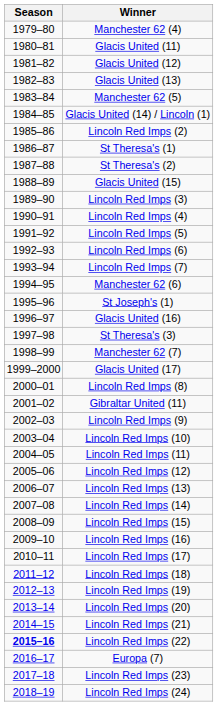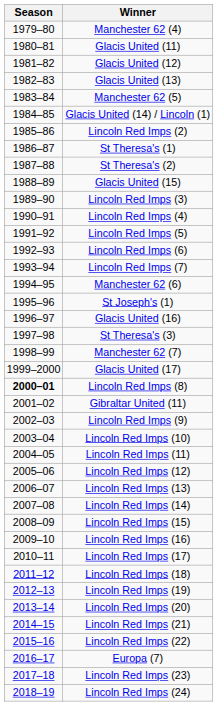Lincoln Red Imps (8) | Season: normal -> bold
Lincoln Red Imps (22) | Season: bold -> normal
